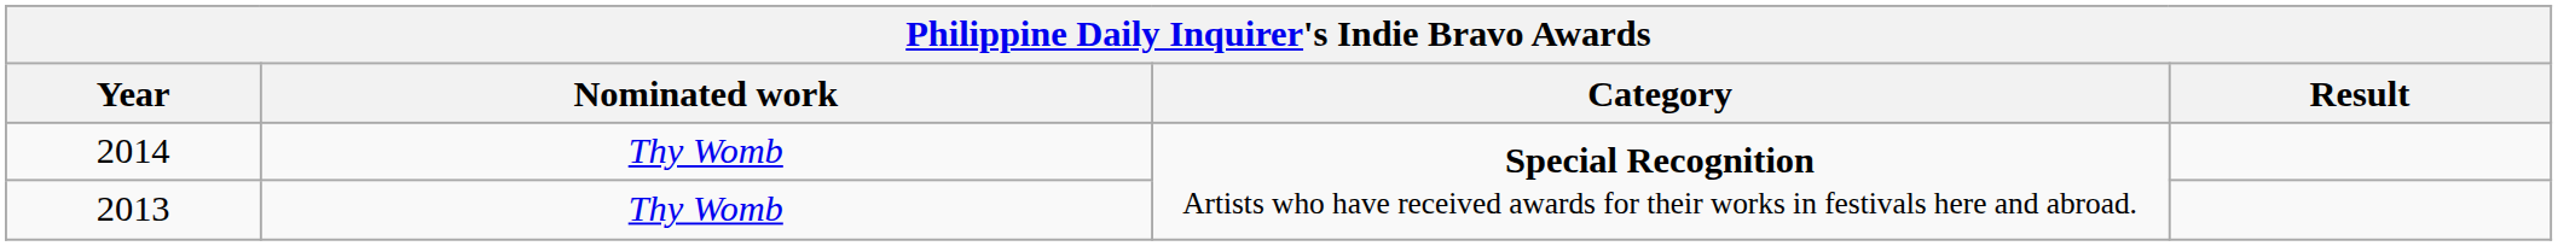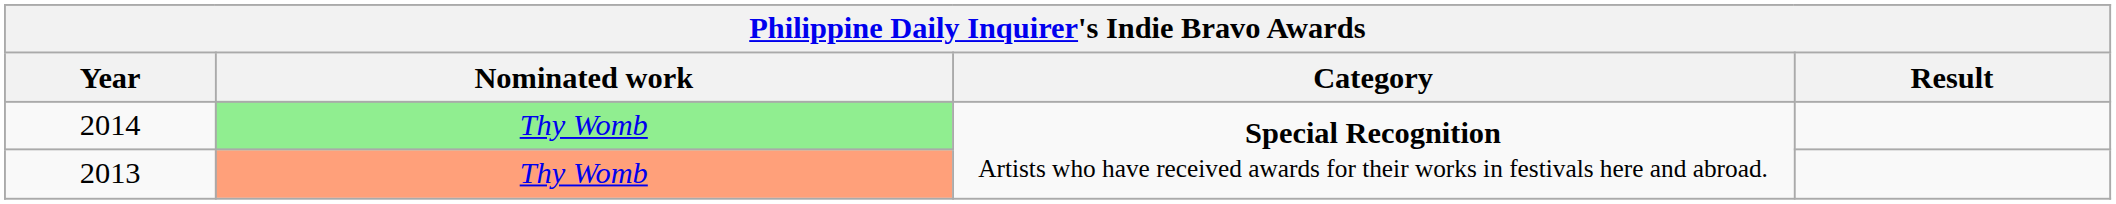2014 | Nominated work: no background -> lightgreen background
2013 | Nominated work: no background -> lightsalmon background
